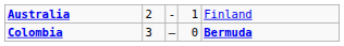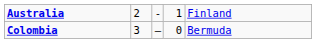Colombia | column 5: bold -> normal
